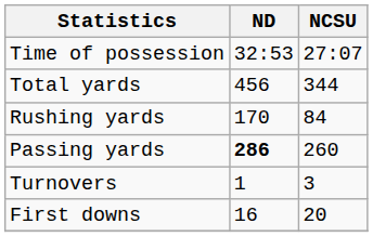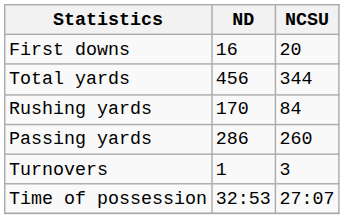rows swapped: First downs <-> Time of possession
Passing yards | ND: bold -> normal
